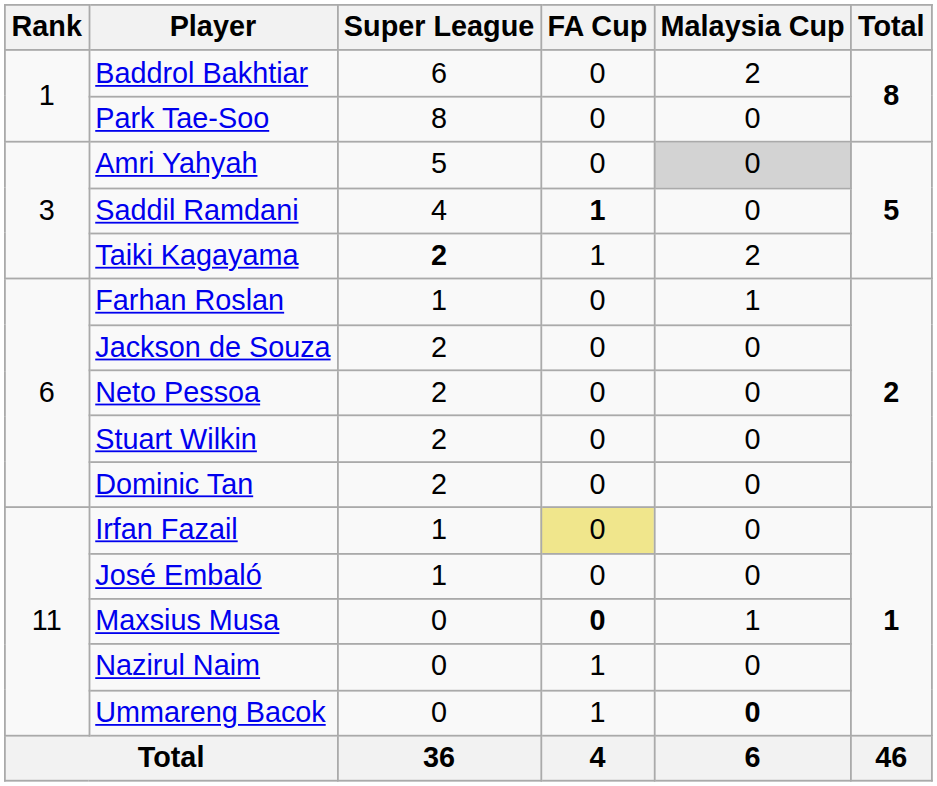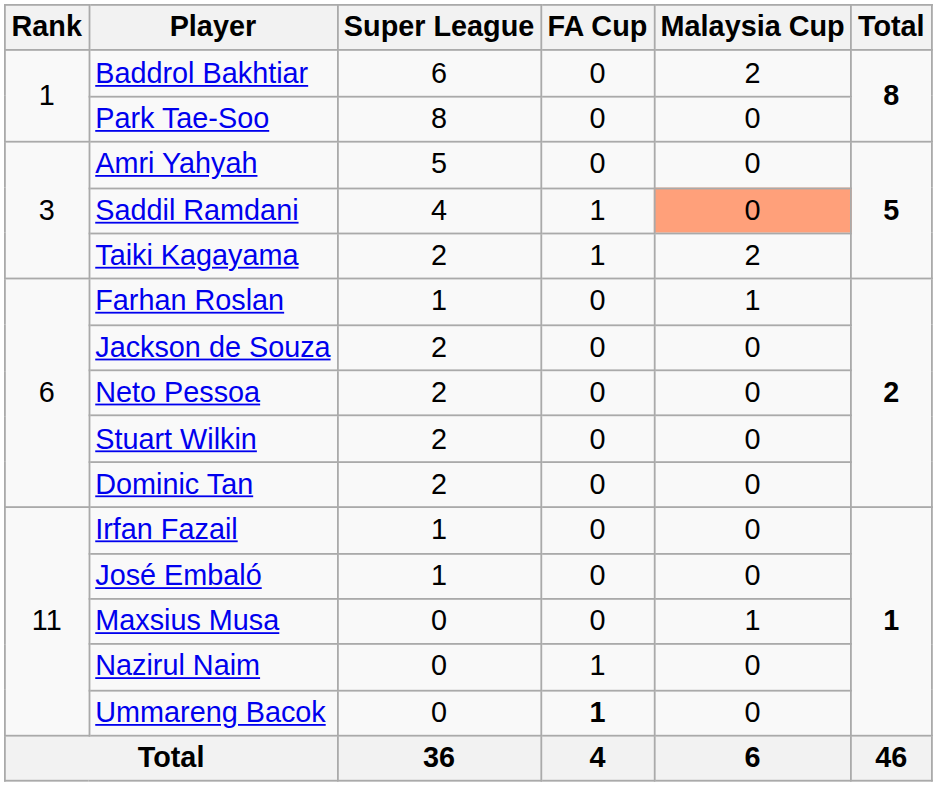Amri Yahyah | Malaysia Cup: lightgrey background -> no background
Saddil Ramdani | FA Cup: bold -> normal
Saddil Ramdani | Malaysia Cup: no background -> lightsalmon background
Taiki Kagayama | Super League: bold -> normal
Irfan Fazail | FA Cup: khaki background -> no background
Maxsius Musa | FA Cup: bold -> normal
Ummareng Bacok | FA Cup: normal -> bold
Ummareng Bacok | Malaysia Cup: bold -> normal
